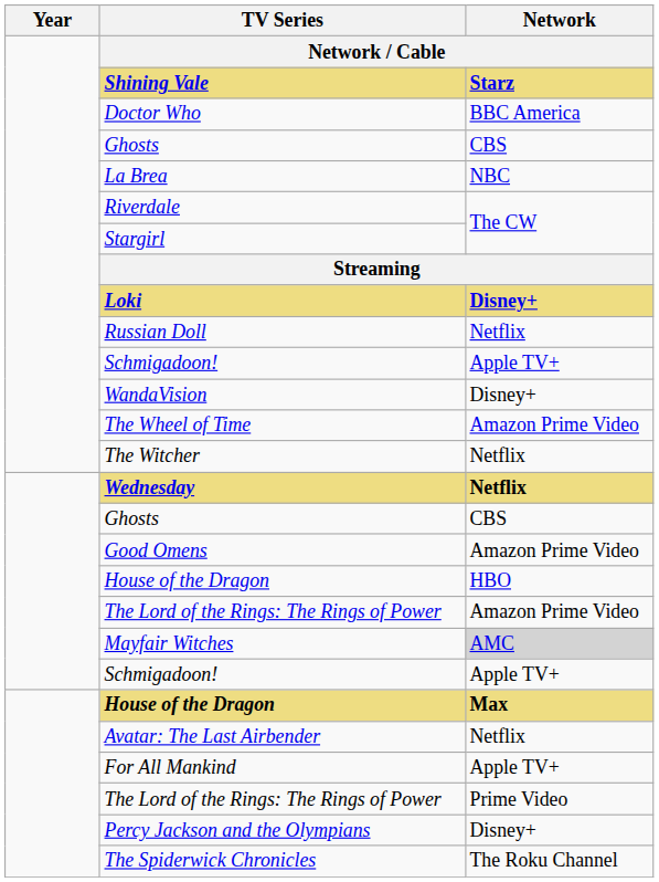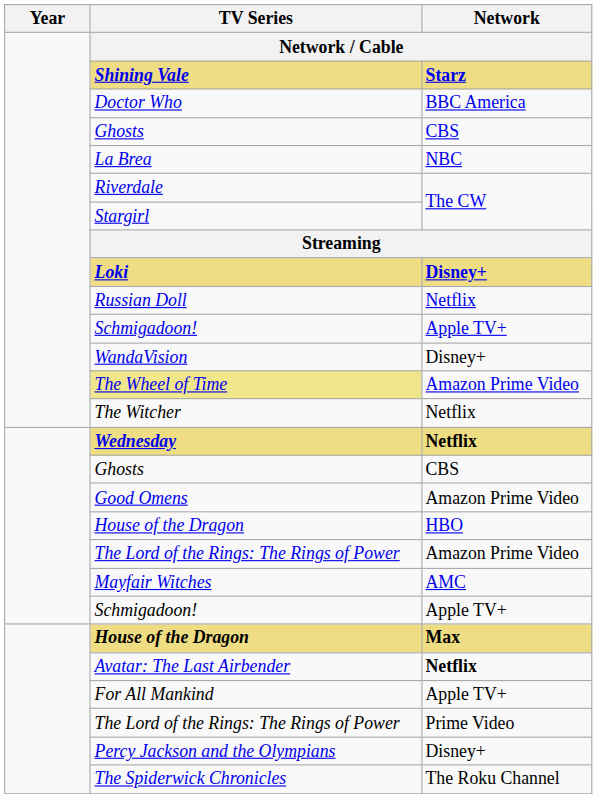The Wheel of Time | TV Series: no background -> khaki background
Mayfair Witches | Network: lightgrey background -> no background
Avatar: The Last Airbender | Network: normal -> bold
